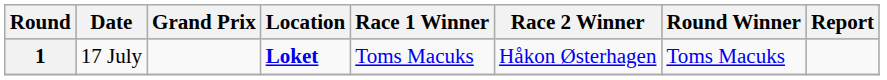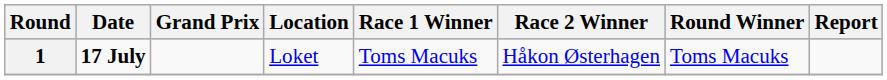1 | Date: normal -> bold
1 | Location: bold -> normal
